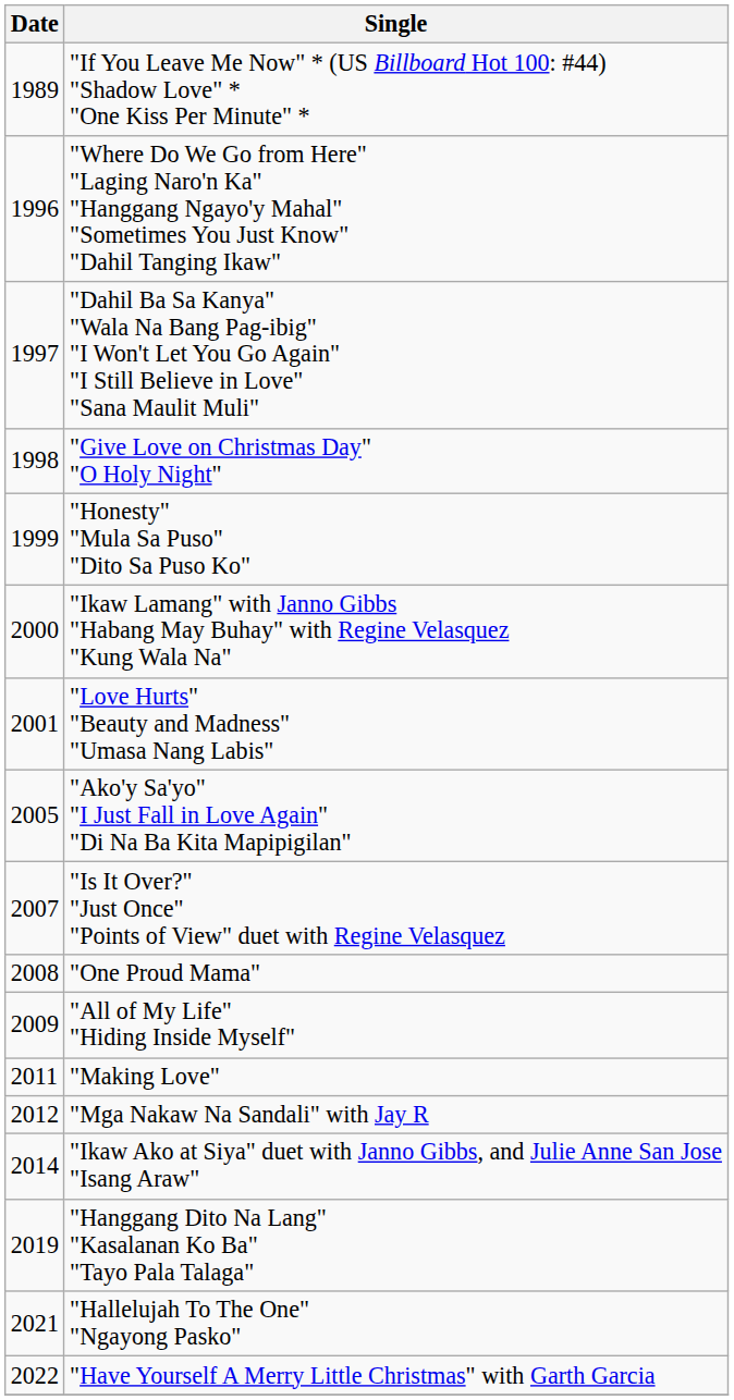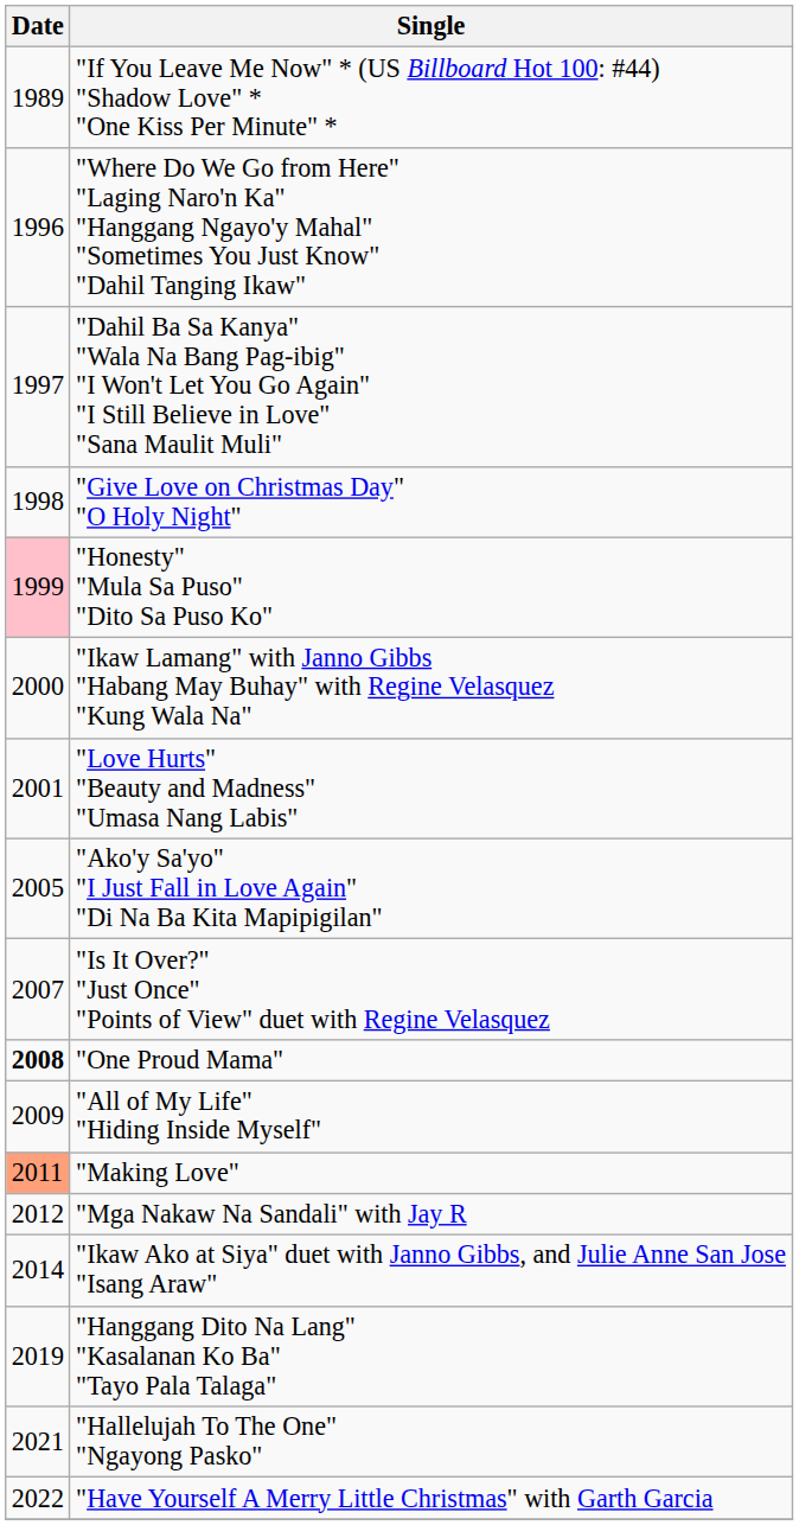"Honesty" "Mula Sa Puso" "Dito Sa Puso Ko" | Date: no background -> pink background
"One Proud Mama" | Date: normal -> bold
"Making Love" | Date: no background -> lightsalmon background
